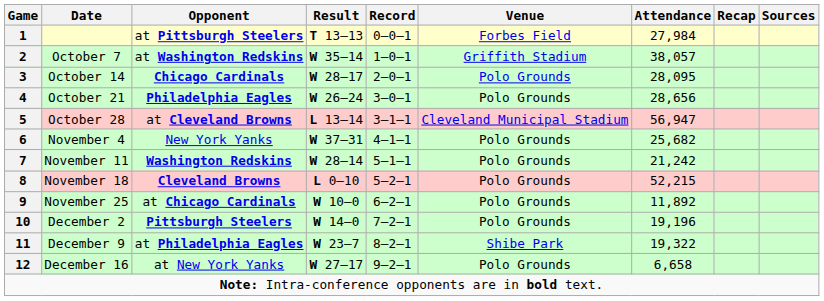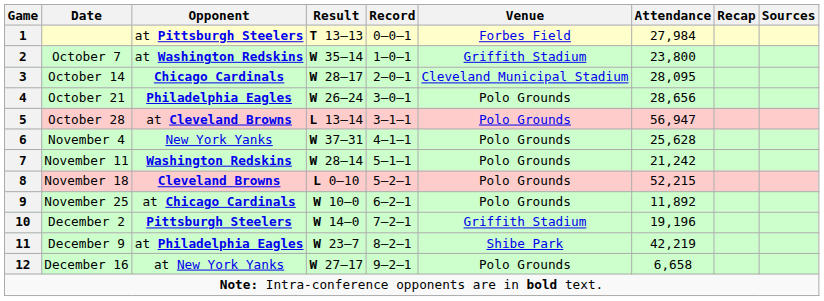2 | Attendance: 38,057 -> 23,800
3 | Venue: Polo Grounds -> Cleveland Municipal Stadium
5 | Venue: Cleveland Municipal Stadium -> Polo Grounds
6 | Attendance: 25,682 -> 25,628
10 | Venue: Polo Grounds -> Griffith Stadium
11 | Attendance: 19,322 -> 42,219
